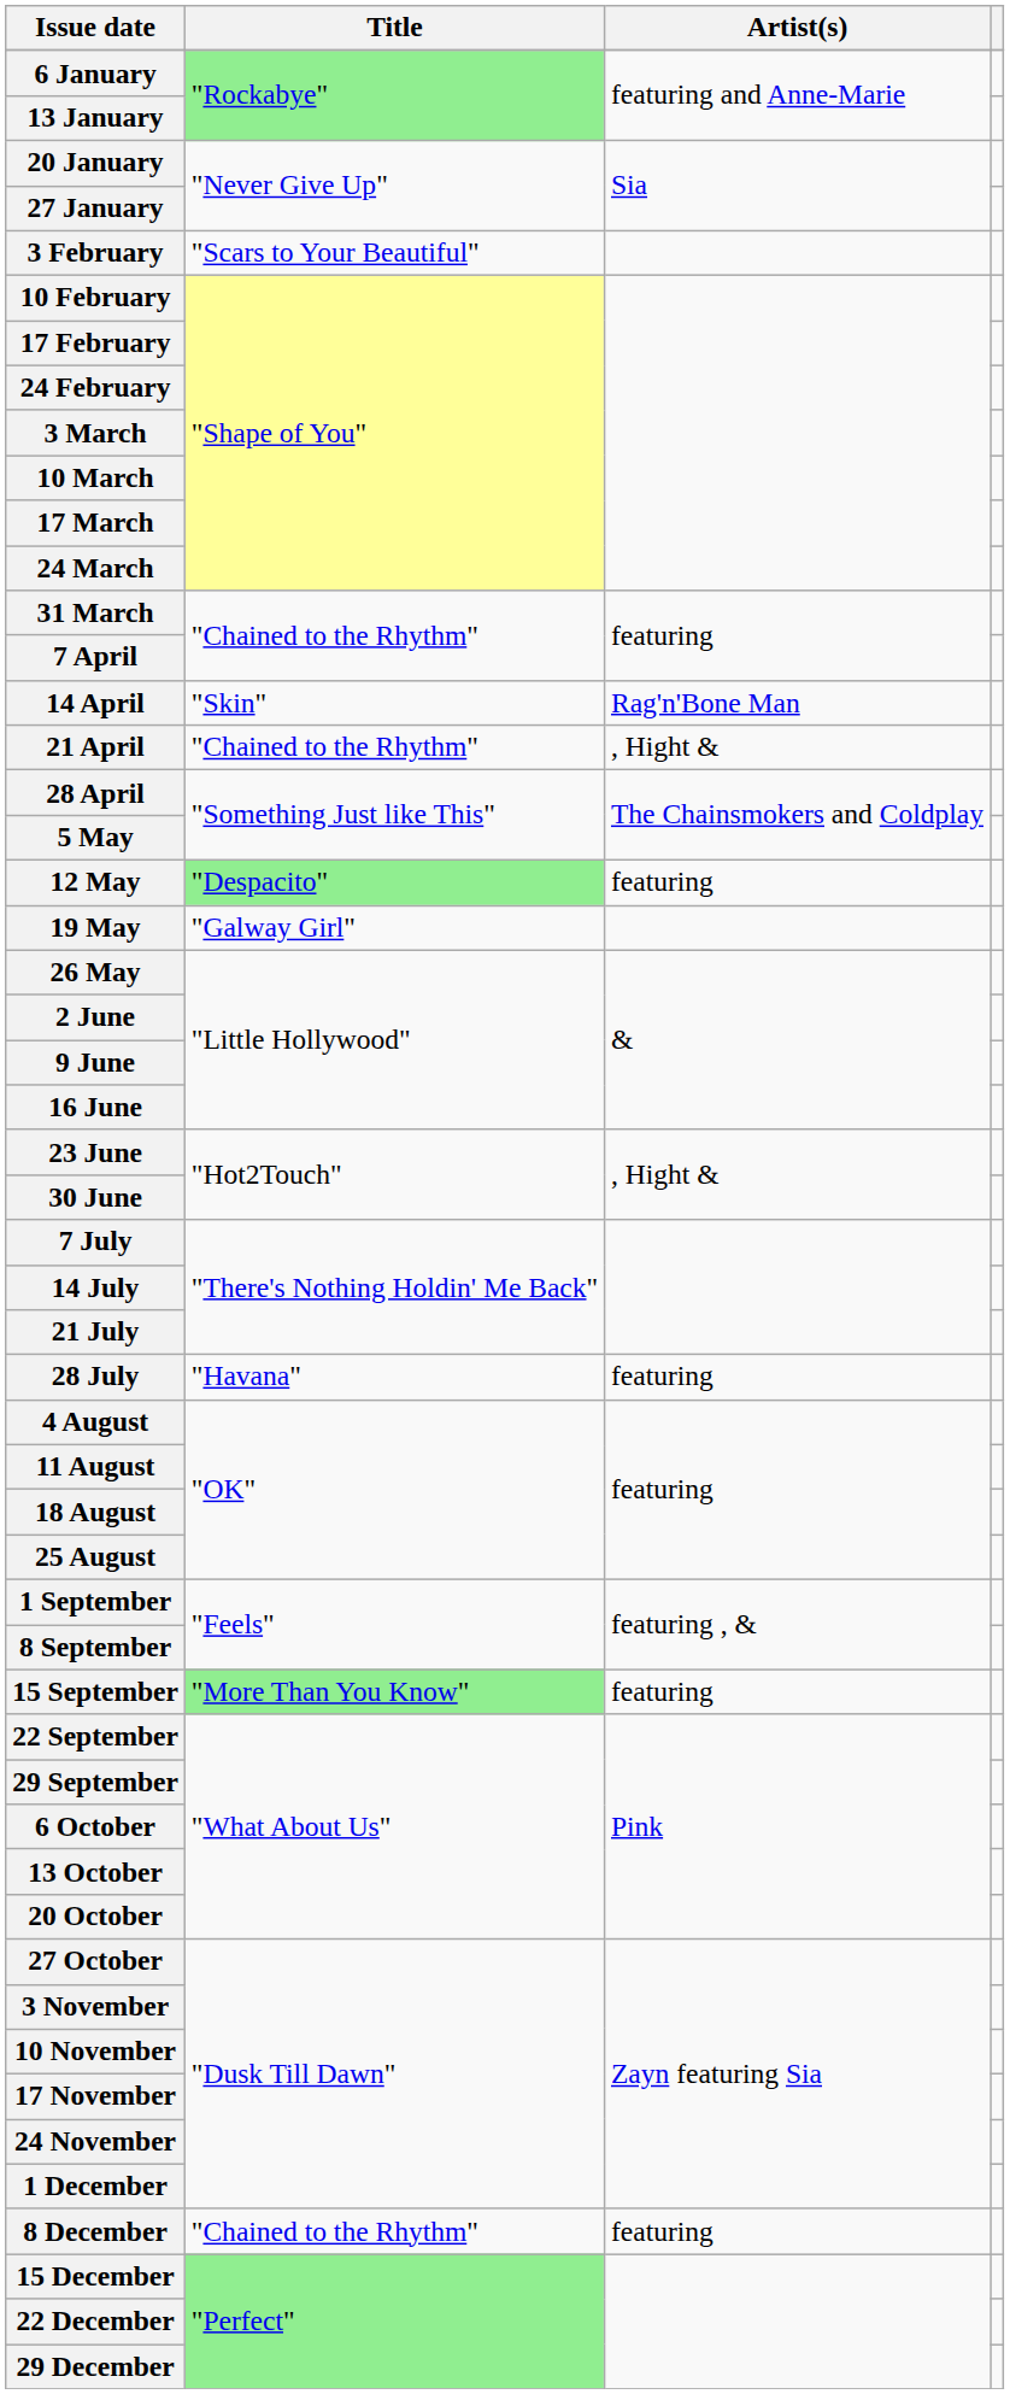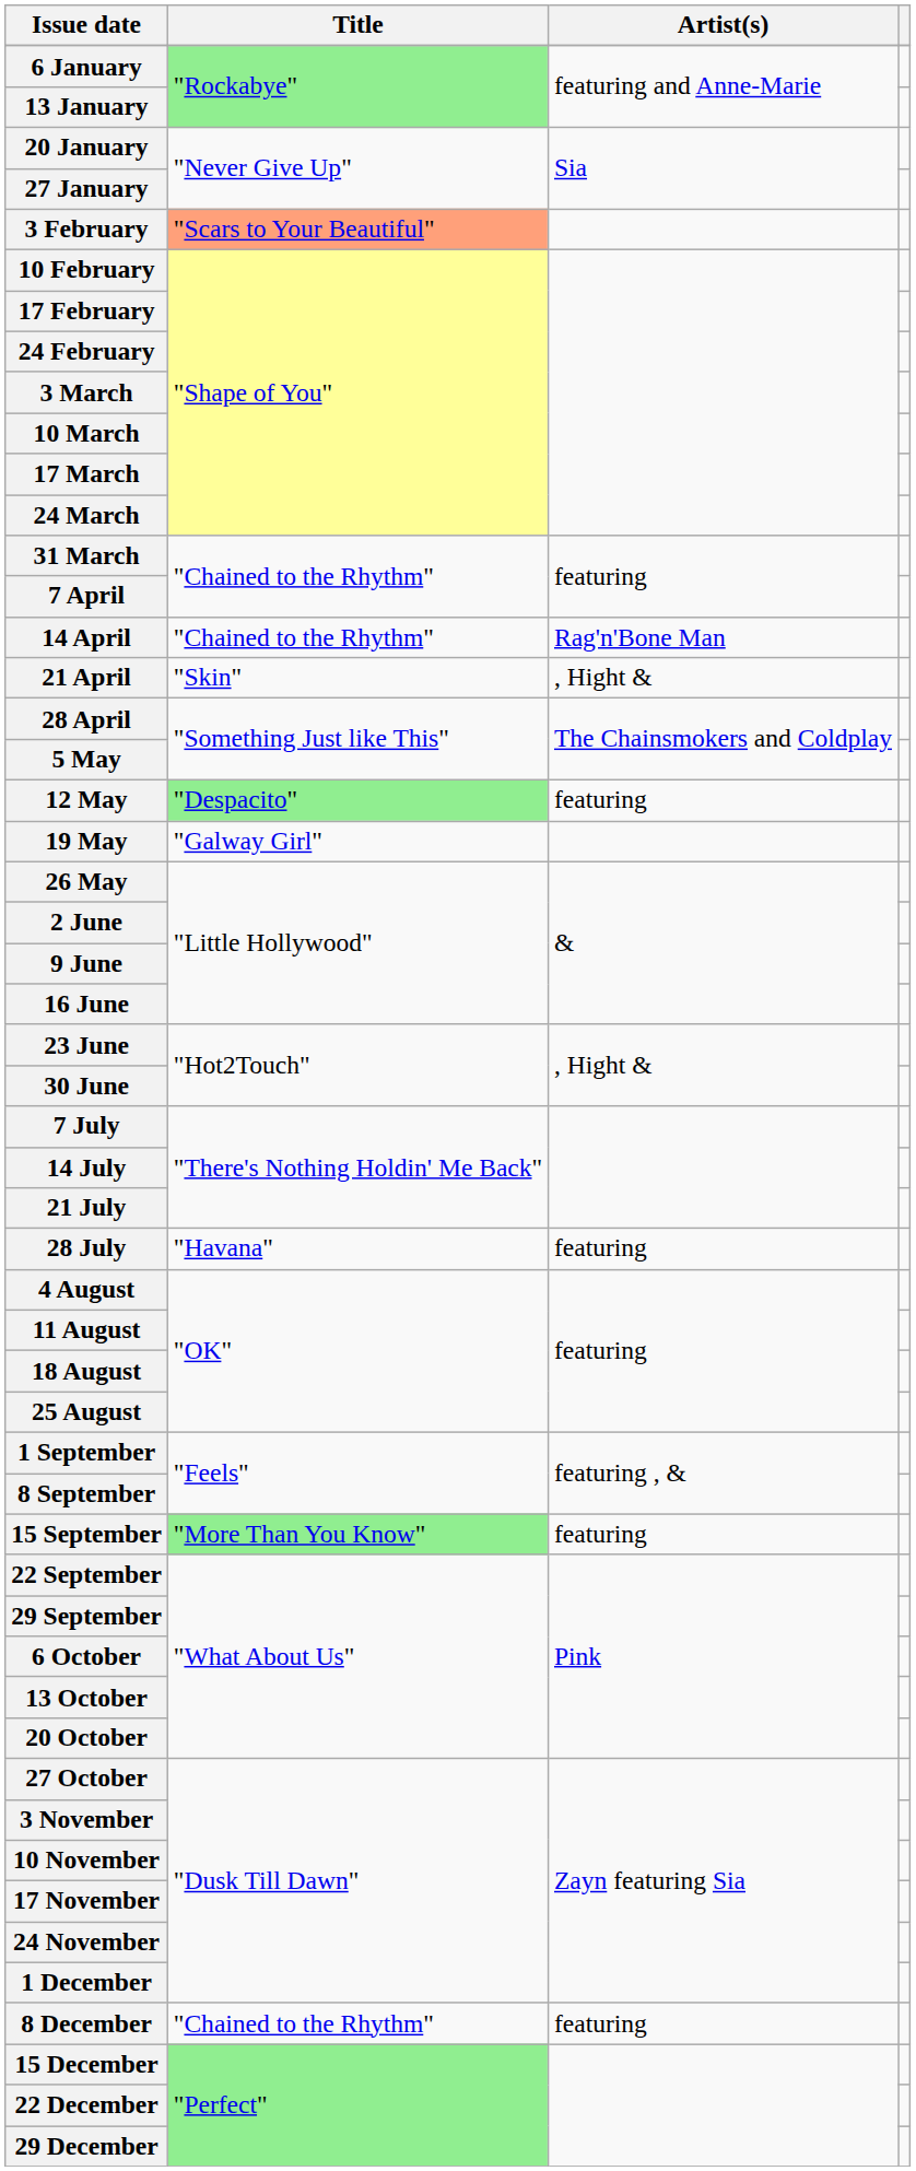3 February | Title: no background -> lightsalmon background
14 April | Title: "Skin" -> "Chained to the Rhythm"
21 April | Title: "Chained to the Rhythm" -> "Skin"
